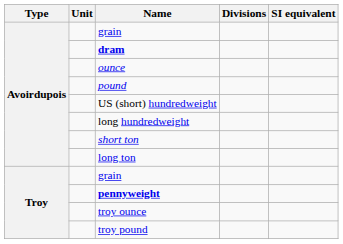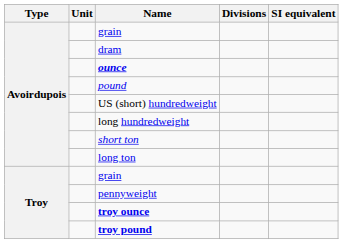dram | Name: bold -> normal
ounce | Name: normal -> bold
pennyweight | Name: bold -> normal
troy ounce | Name: normal -> bold
troy pound | Name: normal -> bold
